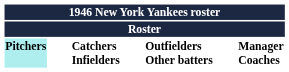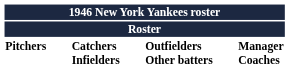Pitchers | column 1: paleturquoise background -> no background
